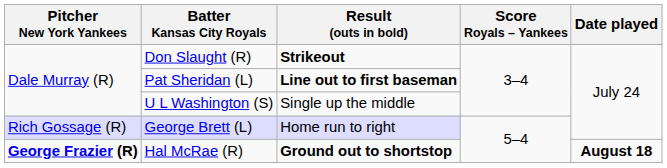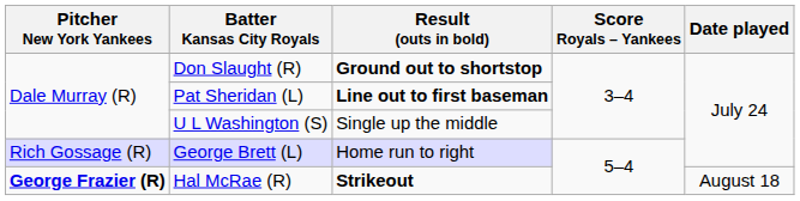Don Slaught (R) | Result (outs in bold): Strikeout -> Ground out to shortstop
Hal McRae (R) | Result (outs in bold): Ground out to shortstop -> Strikeout
Hal McRae (R) | Date played: bold -> normal
